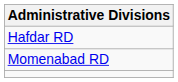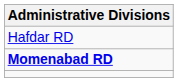row 3 | column 1: normal -> bold
